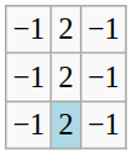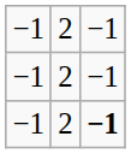row 3 | column 2: lightblue background -> no background
row 3 | column 3: normal -> bold
